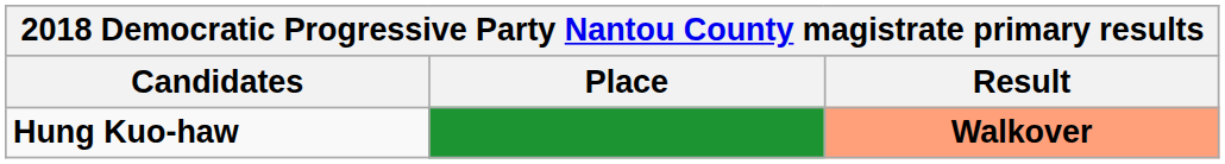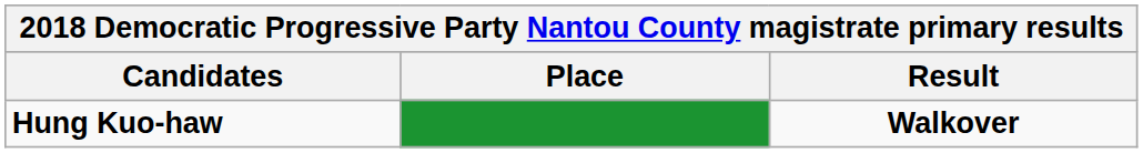Hung Kuo-haw | Result: lightsalmon background -> no background
